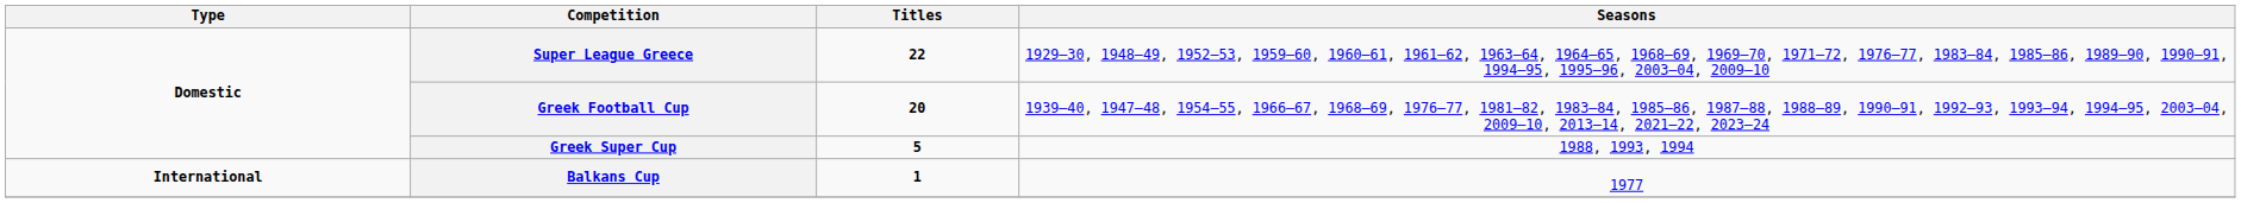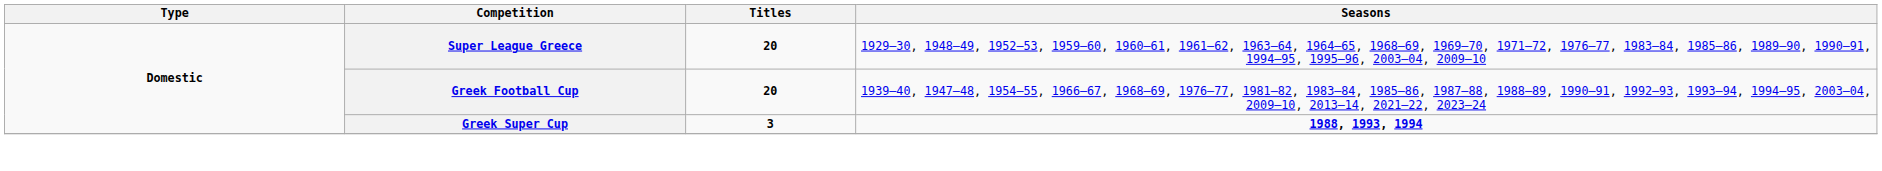Super League Greece | Titles: 22 -> 20
Greek Super Cup | Titles: 5 -> 3
Greek Super Cup | Seasons: normal -> bold
- row: International | Balkans Cup | 1 | 1977
